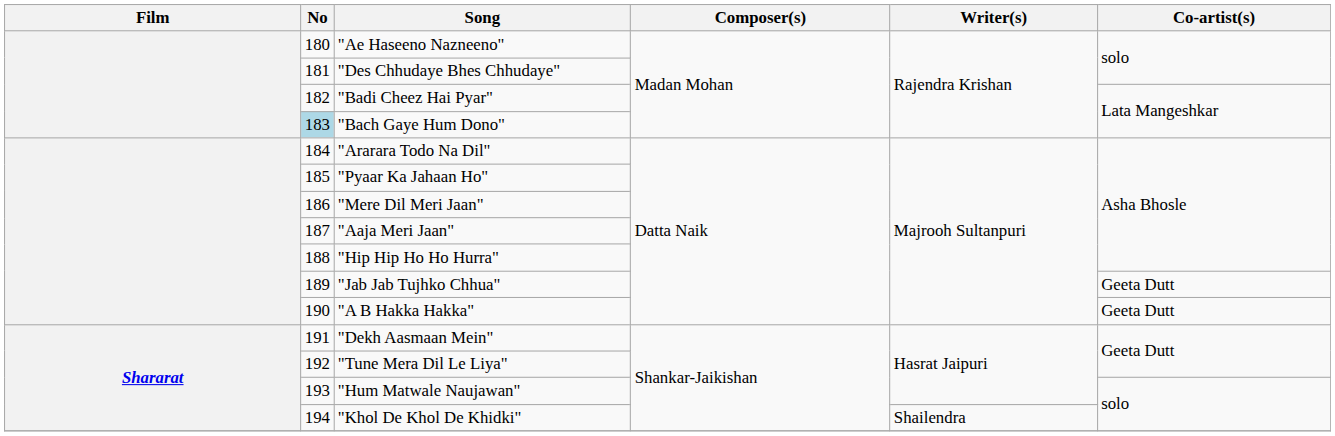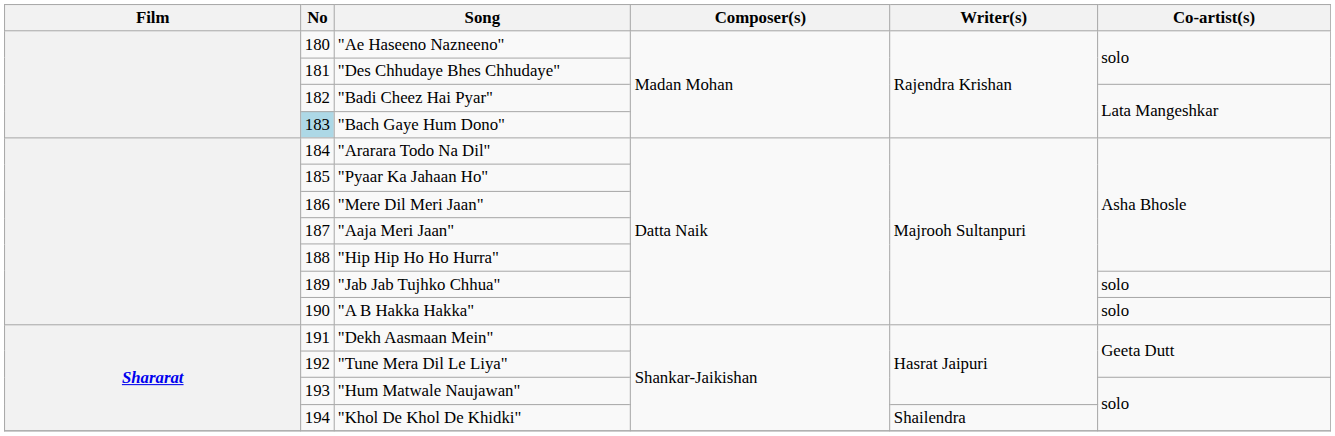"Jab Jab Tujhko Chhua" | Co-artist(s): Geeta Dutt -> solo
"A B Hakka Hakka" | Co-artist(s): Geeta Dutt -> solo
